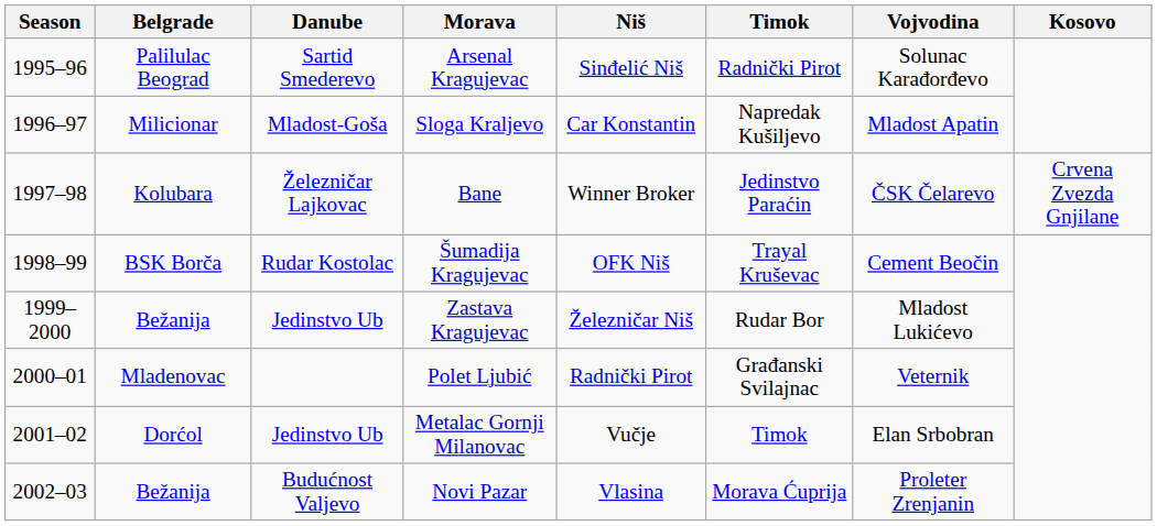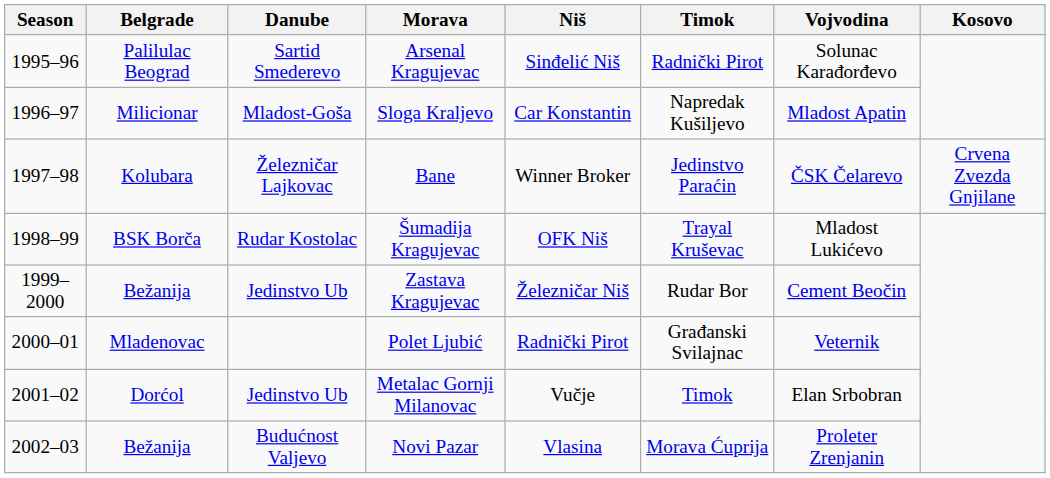Šumadija Kragujevac | Vojvodina: Cement Beočin -> Mladost Lukićevo
Zastava Kragujevac | Vojvodina: Mladost Lukićevo -> Cement Beočin
